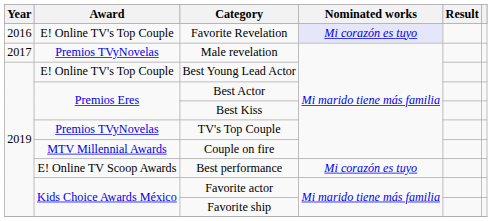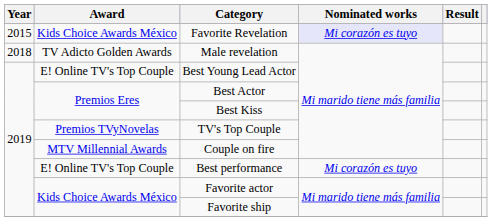Favorite Revelation | Year: 2016 -> 2015
Favorite Revelation | Award: E! Online TV's Top Couple -> Kids Choice Awards México
Male revelation | Year: 2017 -> 2018
Male revelation | Award: Premios TVyNovelas -> TV Adicto Golden Awards
Best performance | Award: E! Online TV Scoop Awards -> E! Online TV's Top Couple
